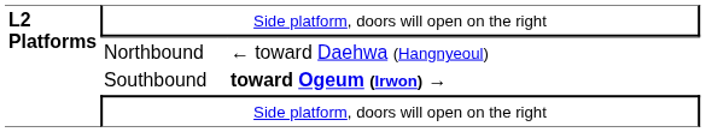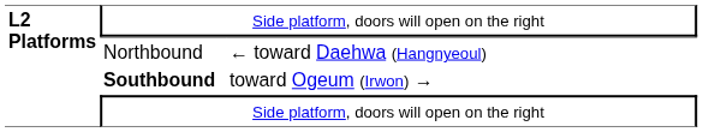Southbound | column 2: normal -> bold
Southbound | column 3: bold -> normal
